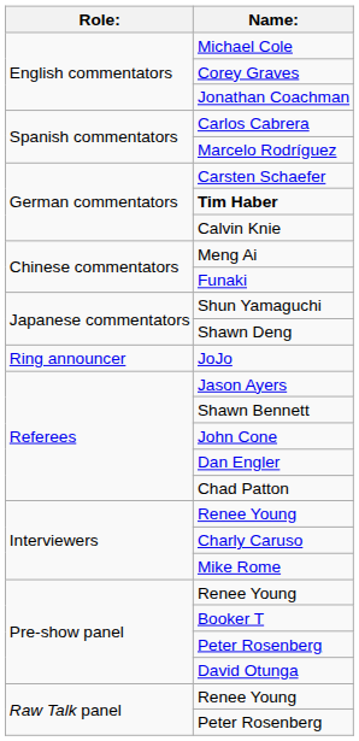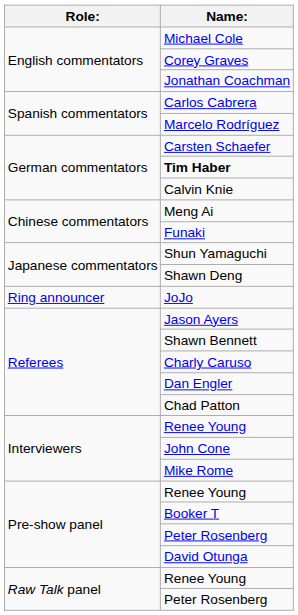row 17 | Name:: John Cone -> Charly Caruso
row 21 | Name:: Charly Caruso -> John Cone
